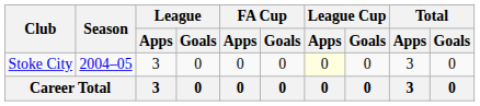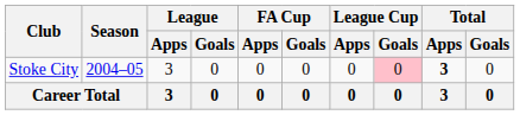Stoke City | League Cup / Apps: lightyellow background -> no background
Stoke City | League Cup / Goals: no background -> pink background
Stoke City | Total / Apps: normal -> bold
